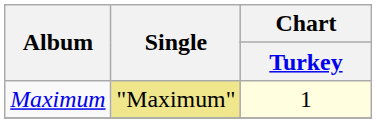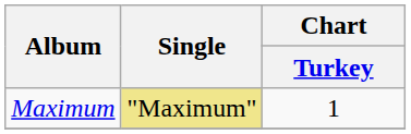Maximum | Chart / Turkey: lightyellow background -> no background
